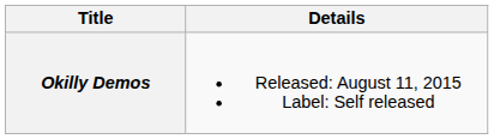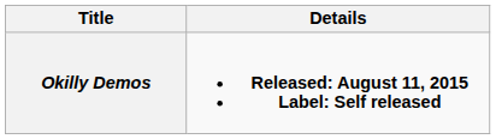Okilly Demos | Details: normal -> bold
